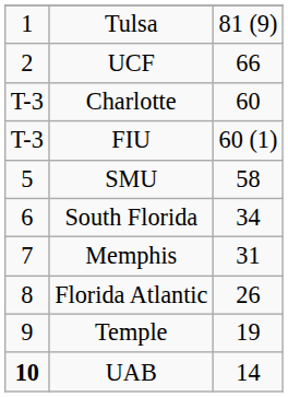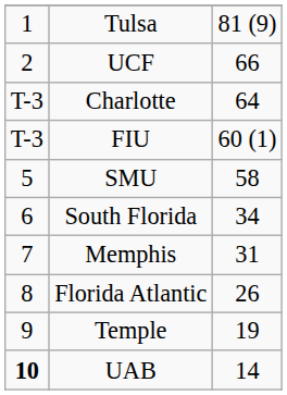Charlotte | column 3: 60 -> 64
